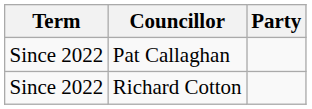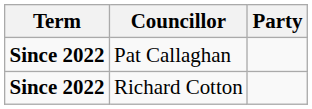Pat Callaghan | Term: normal -> bold
Richard Cotton | Term: normal -> bold
